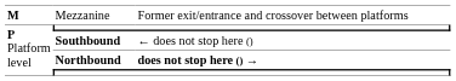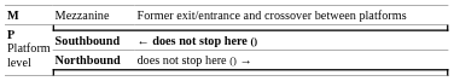Southbound | column 3: normal -> bold
Northbound | column 3: bold -> normal
